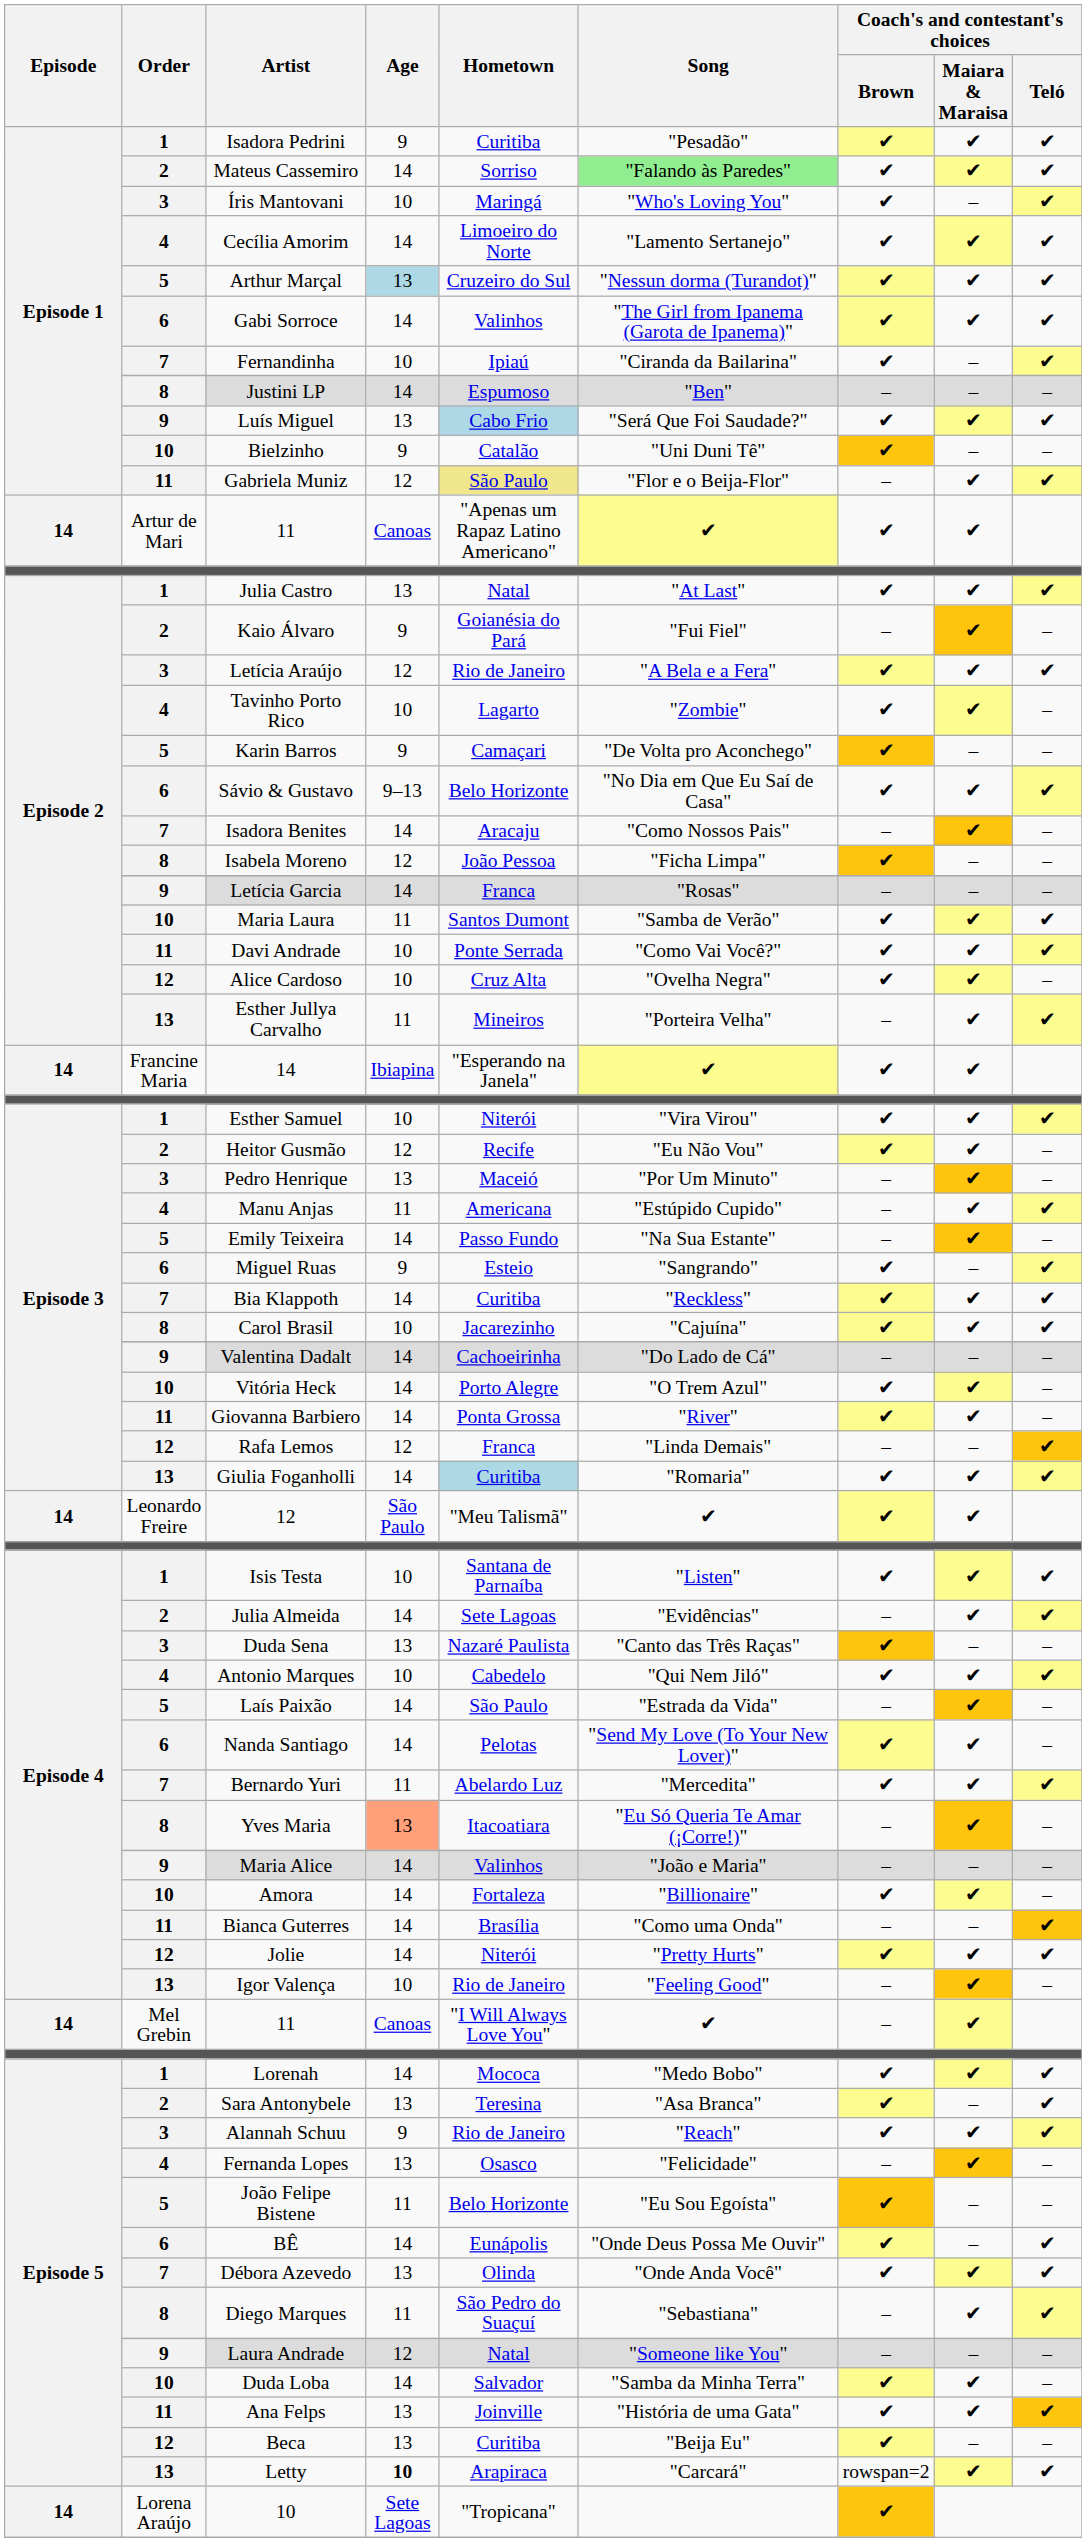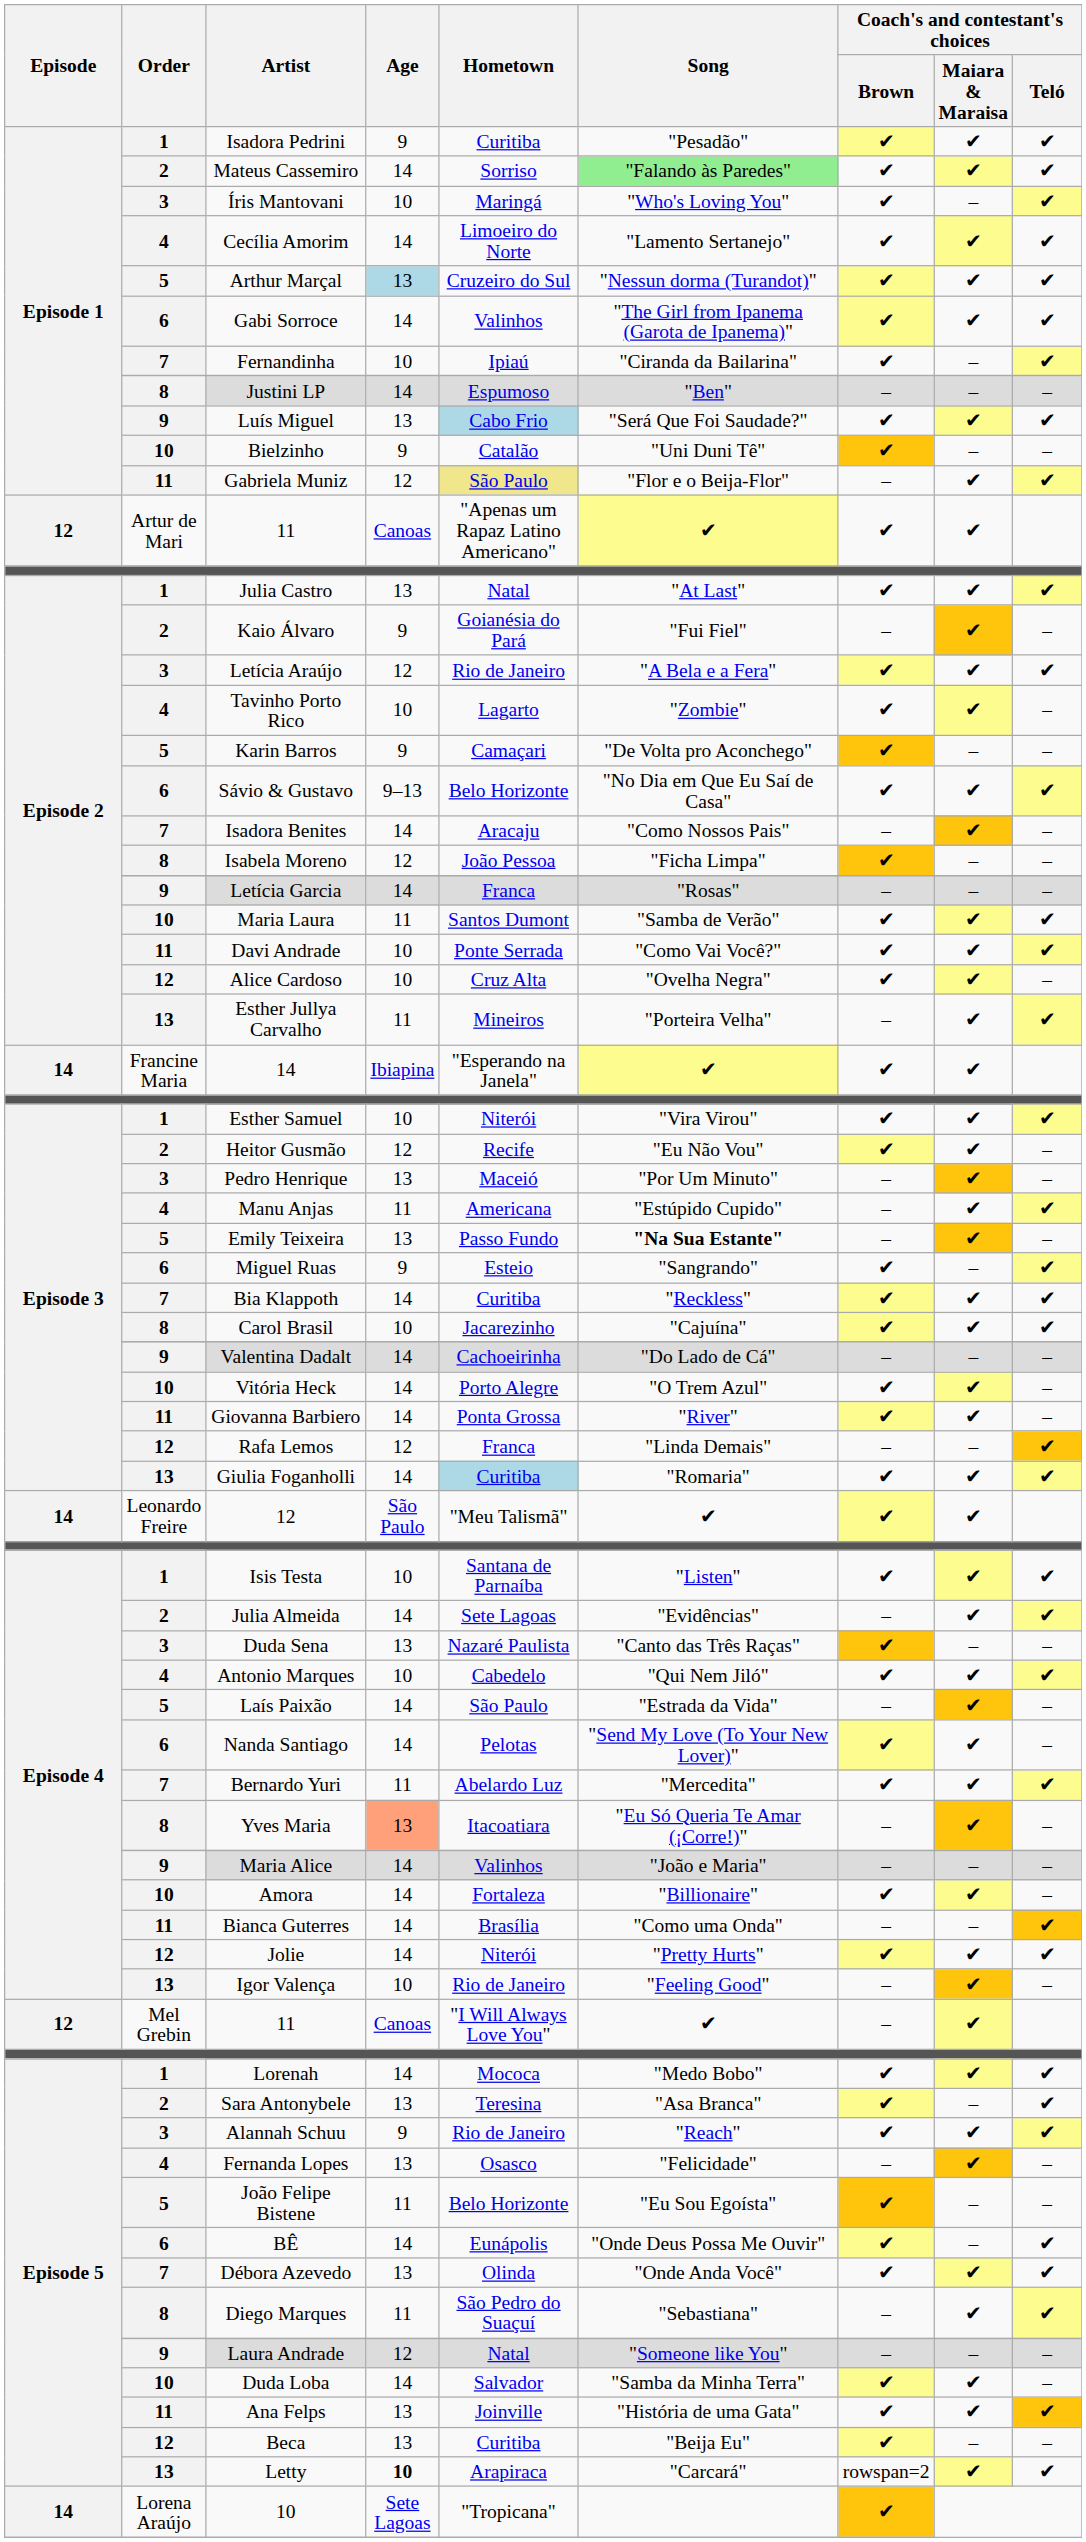Artur de Mari / 11 | Episode: 14 -> 12
Emily Teixeira | Age: 14 -> 13
Emily Teixeira | Song: normal -> bold
Mel Grebin / 11 | Episode: 14 -> 12
